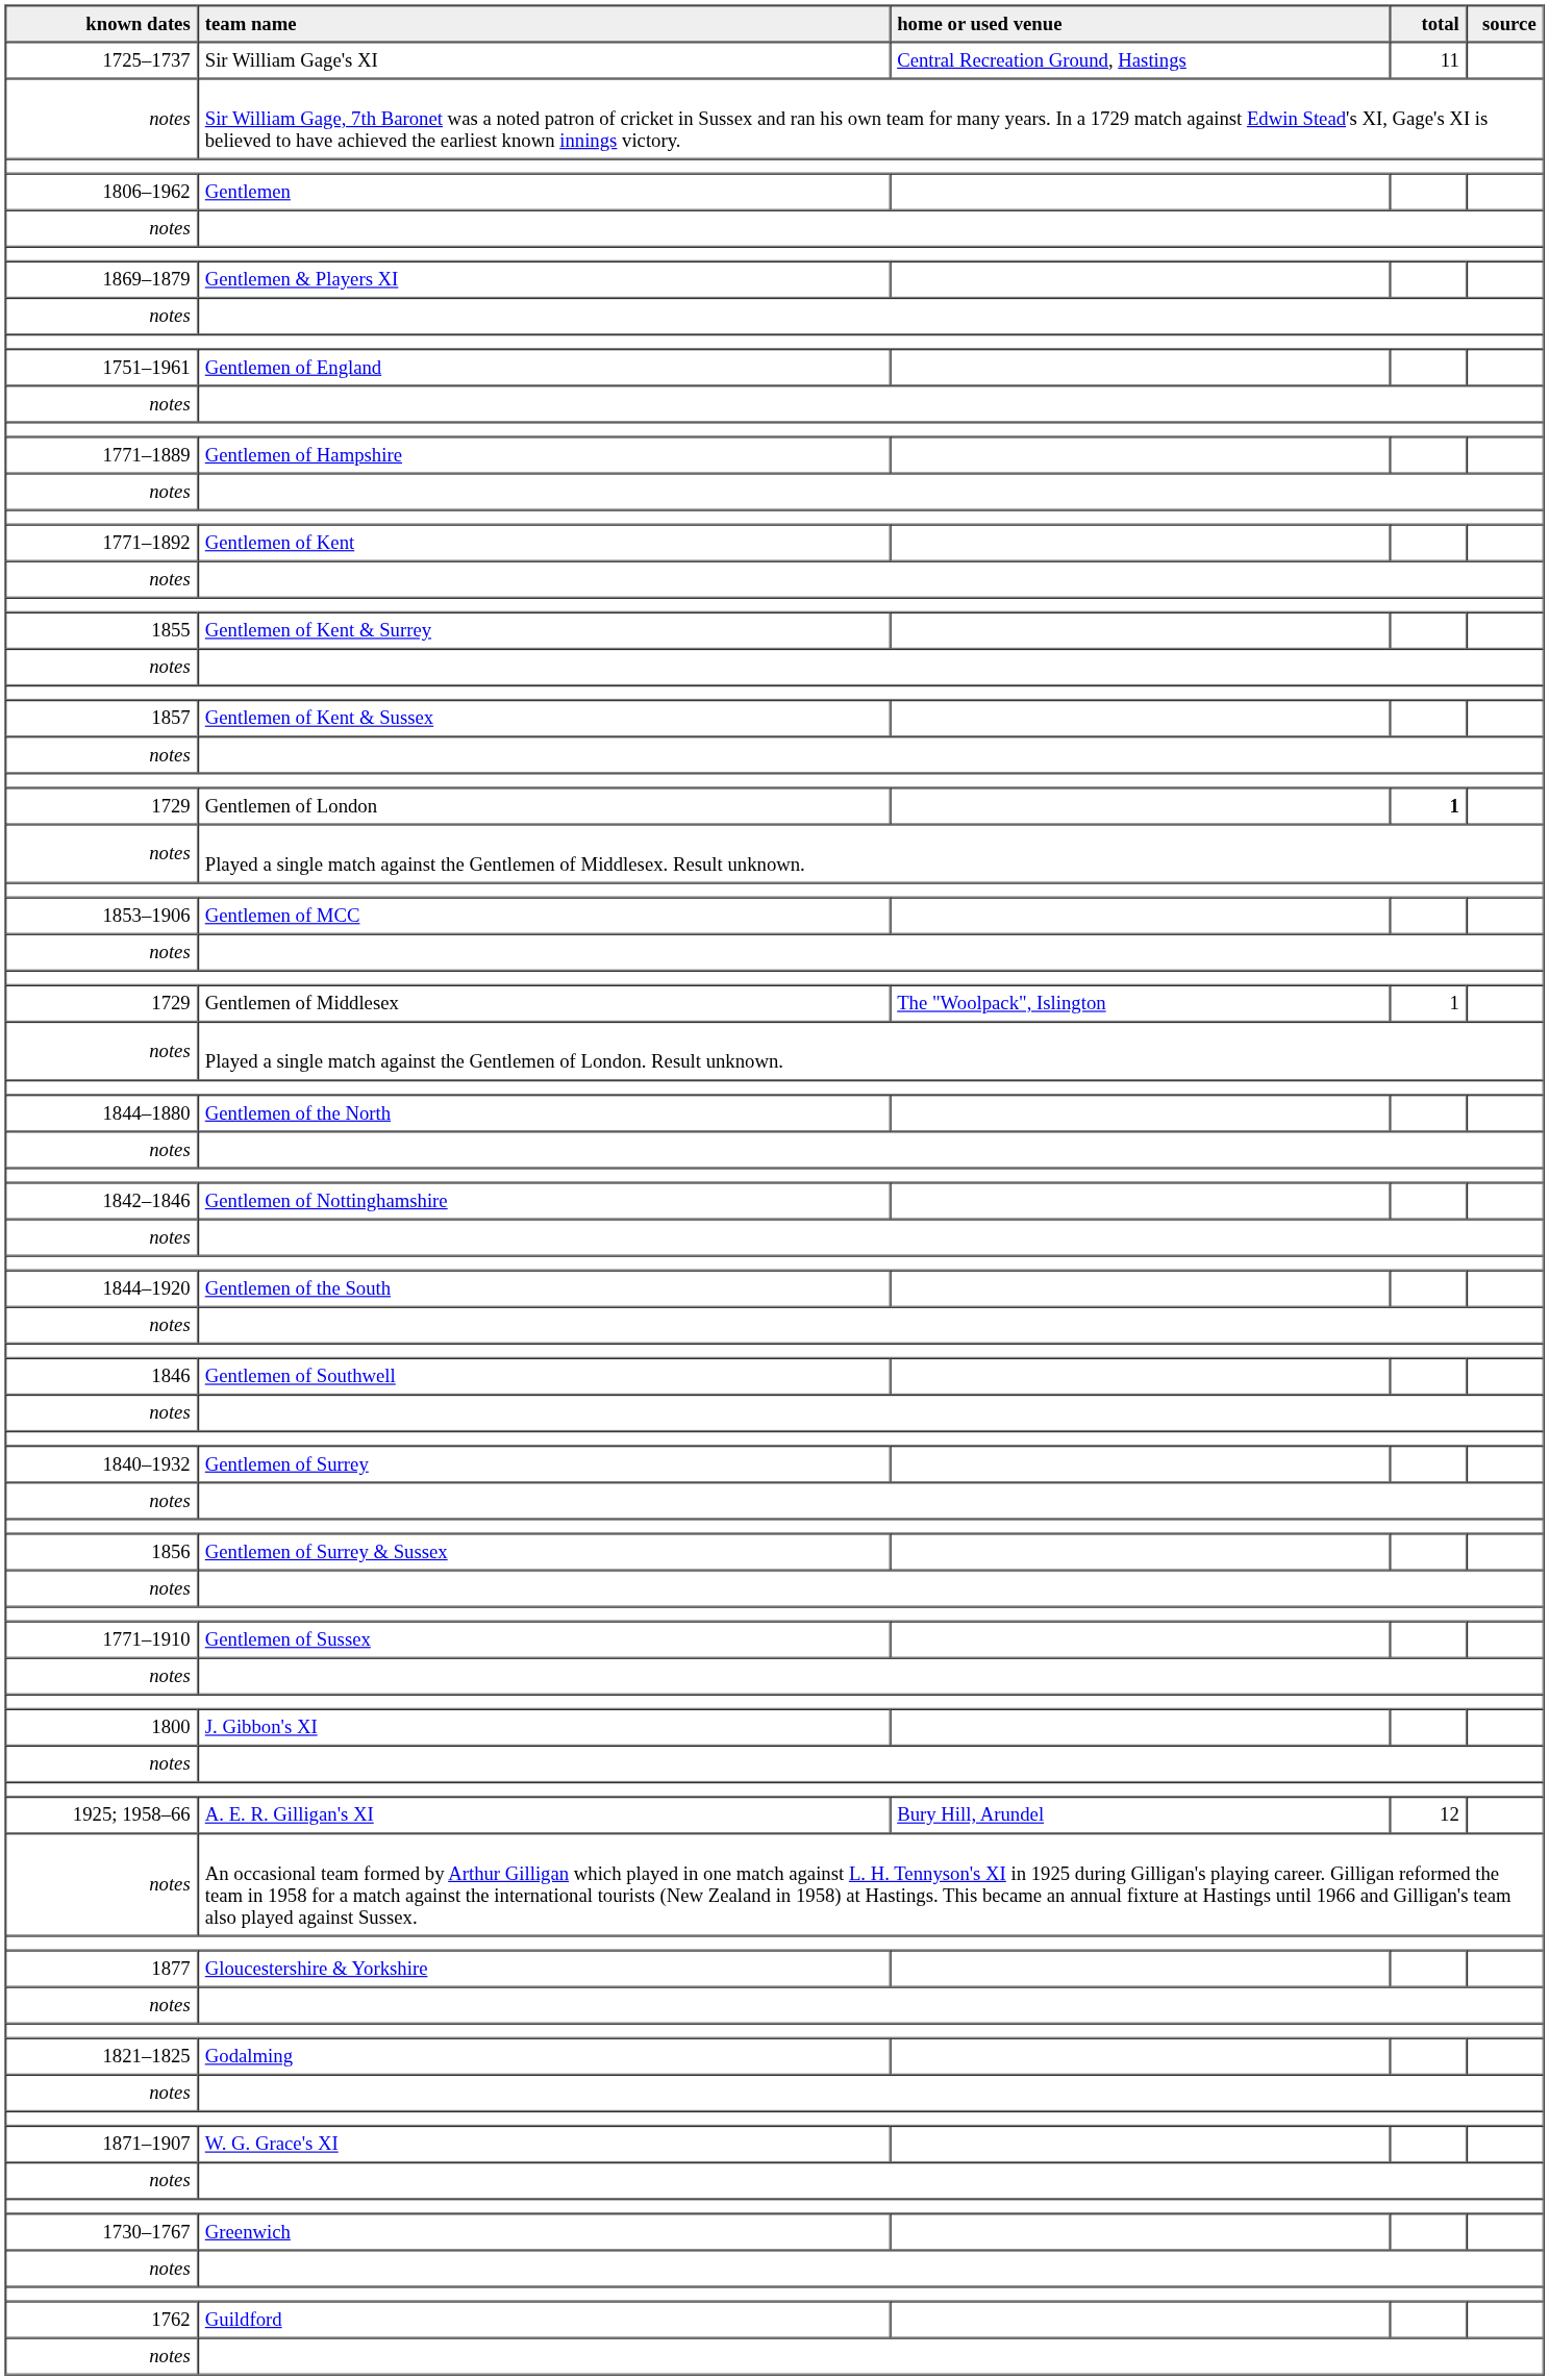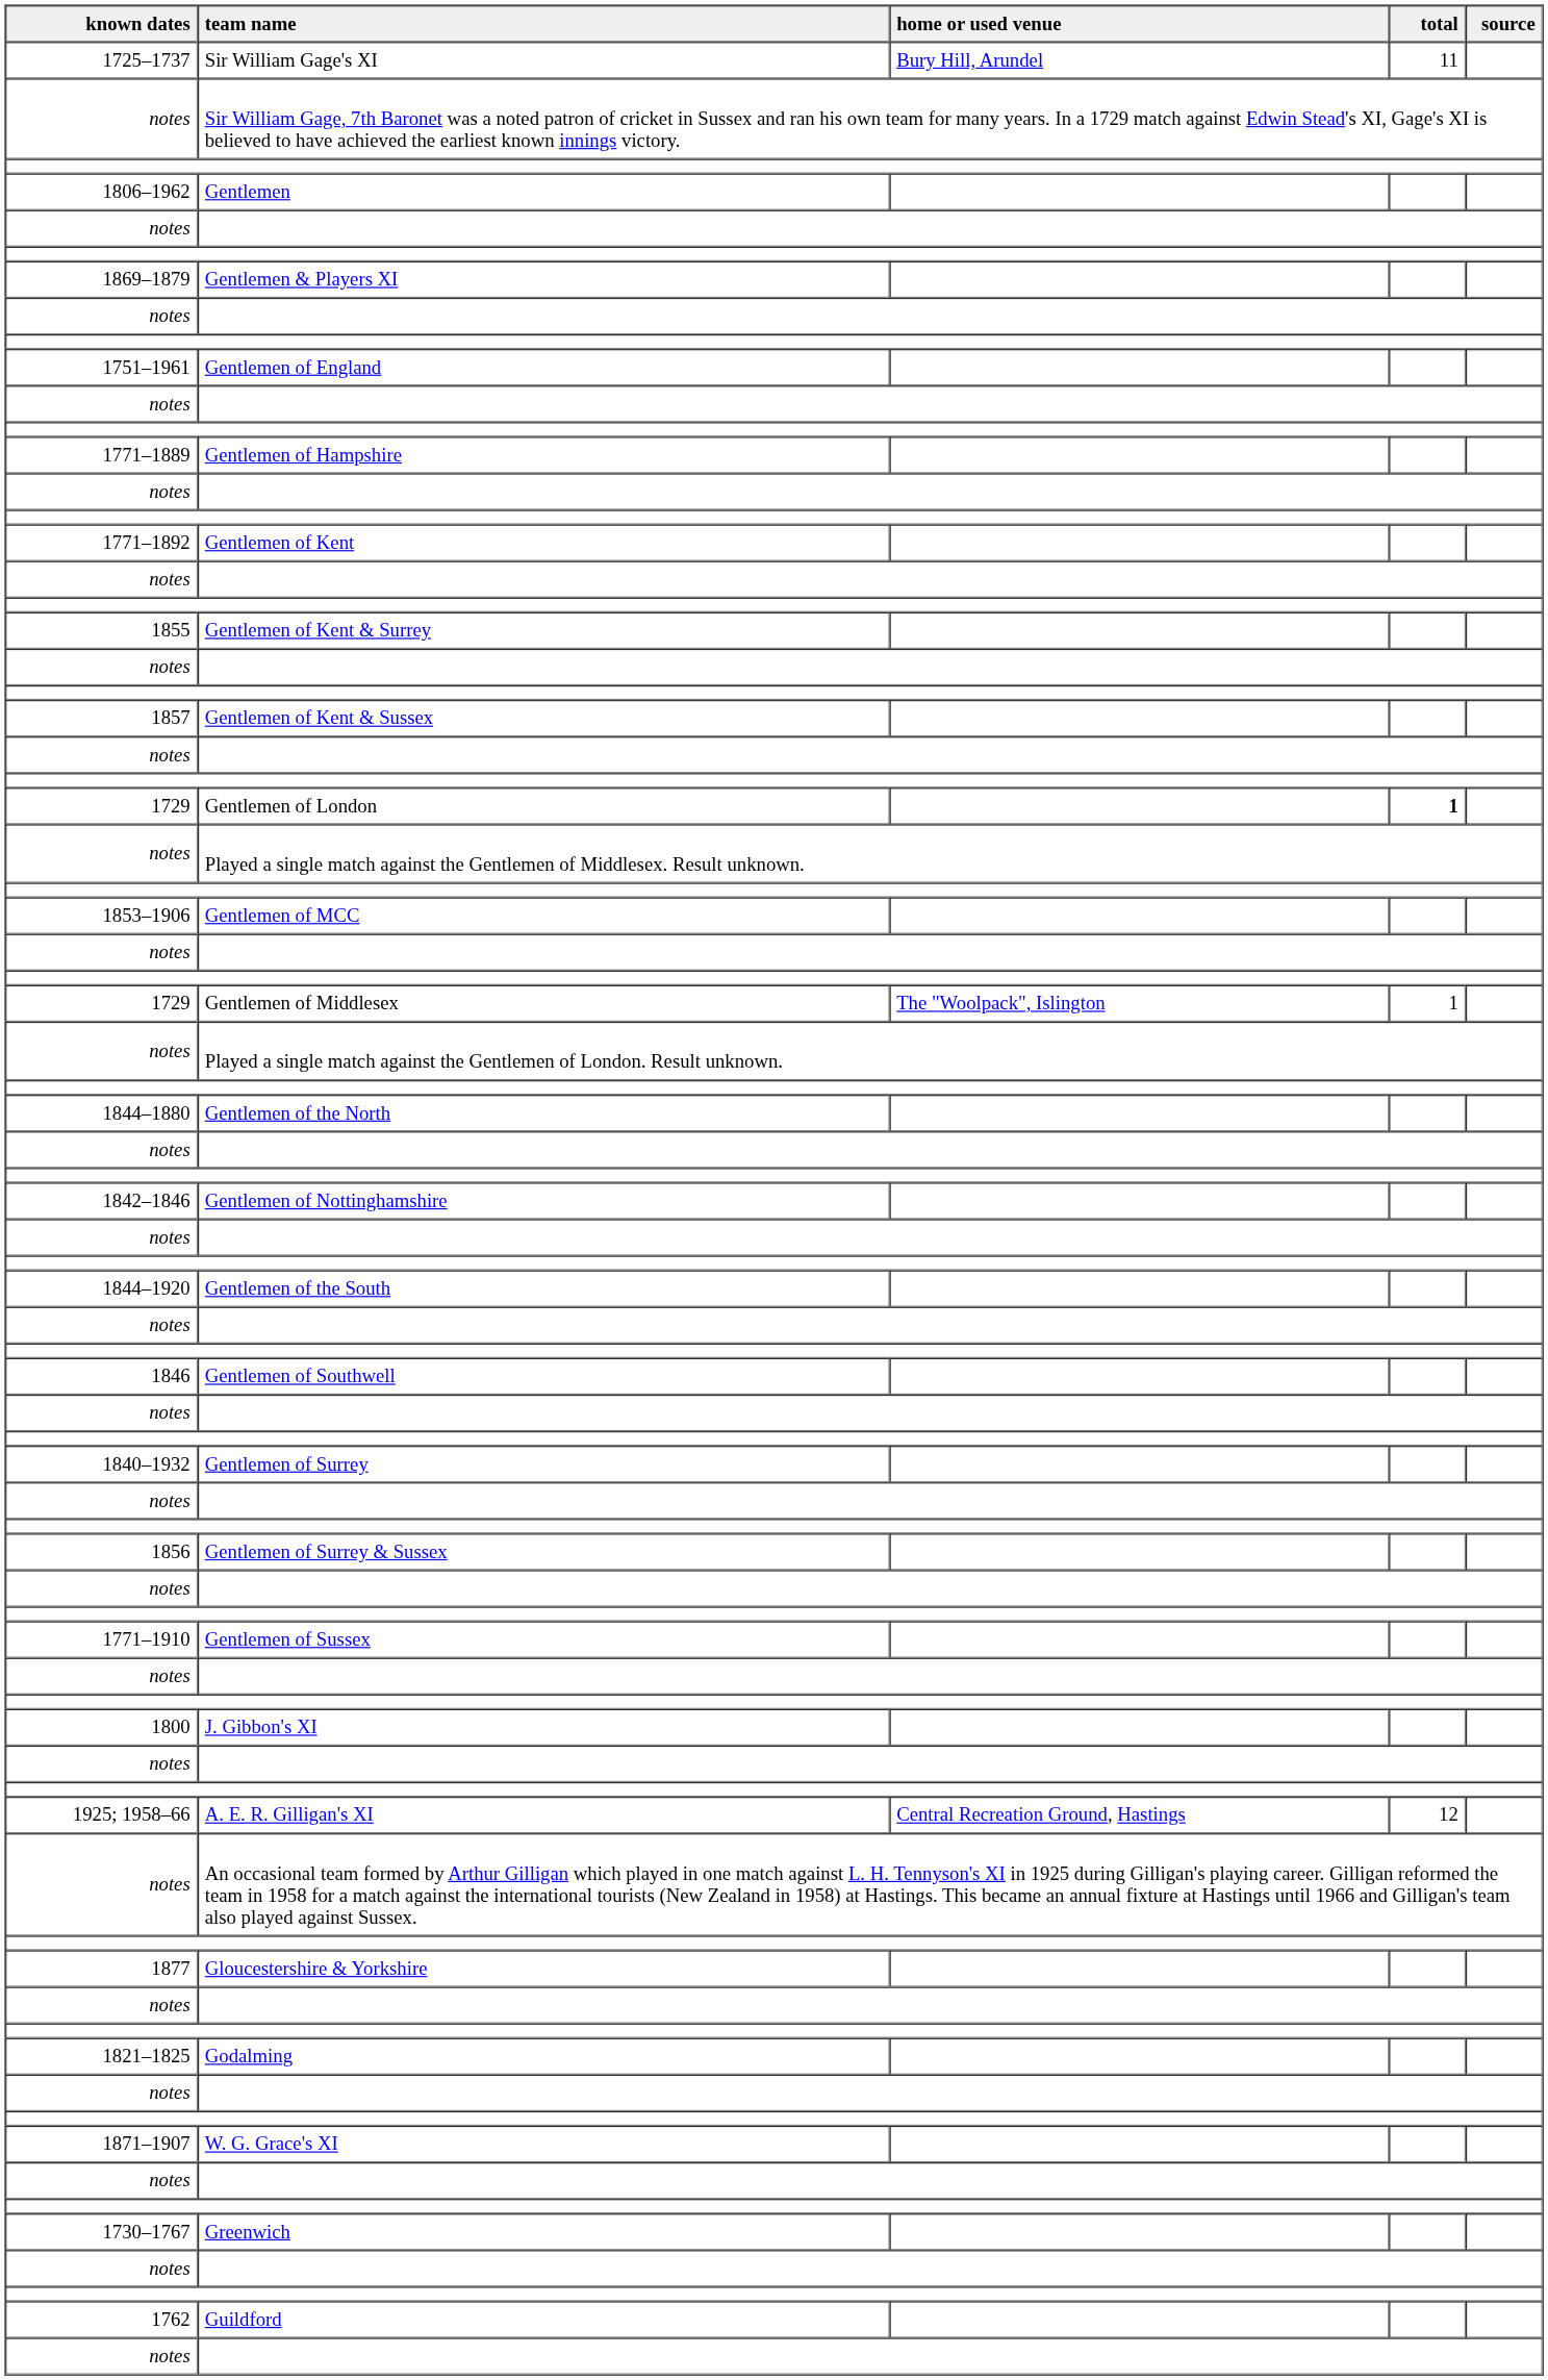Sir William Gage's XI | home or used venue: Central Recreation Ground, Hastings -> Bury Hill, Arundel
A. E. R. Gilligan's XI | home or used venue: Bury Hill, Arundel -> Central Recreation Ground, Hastings
